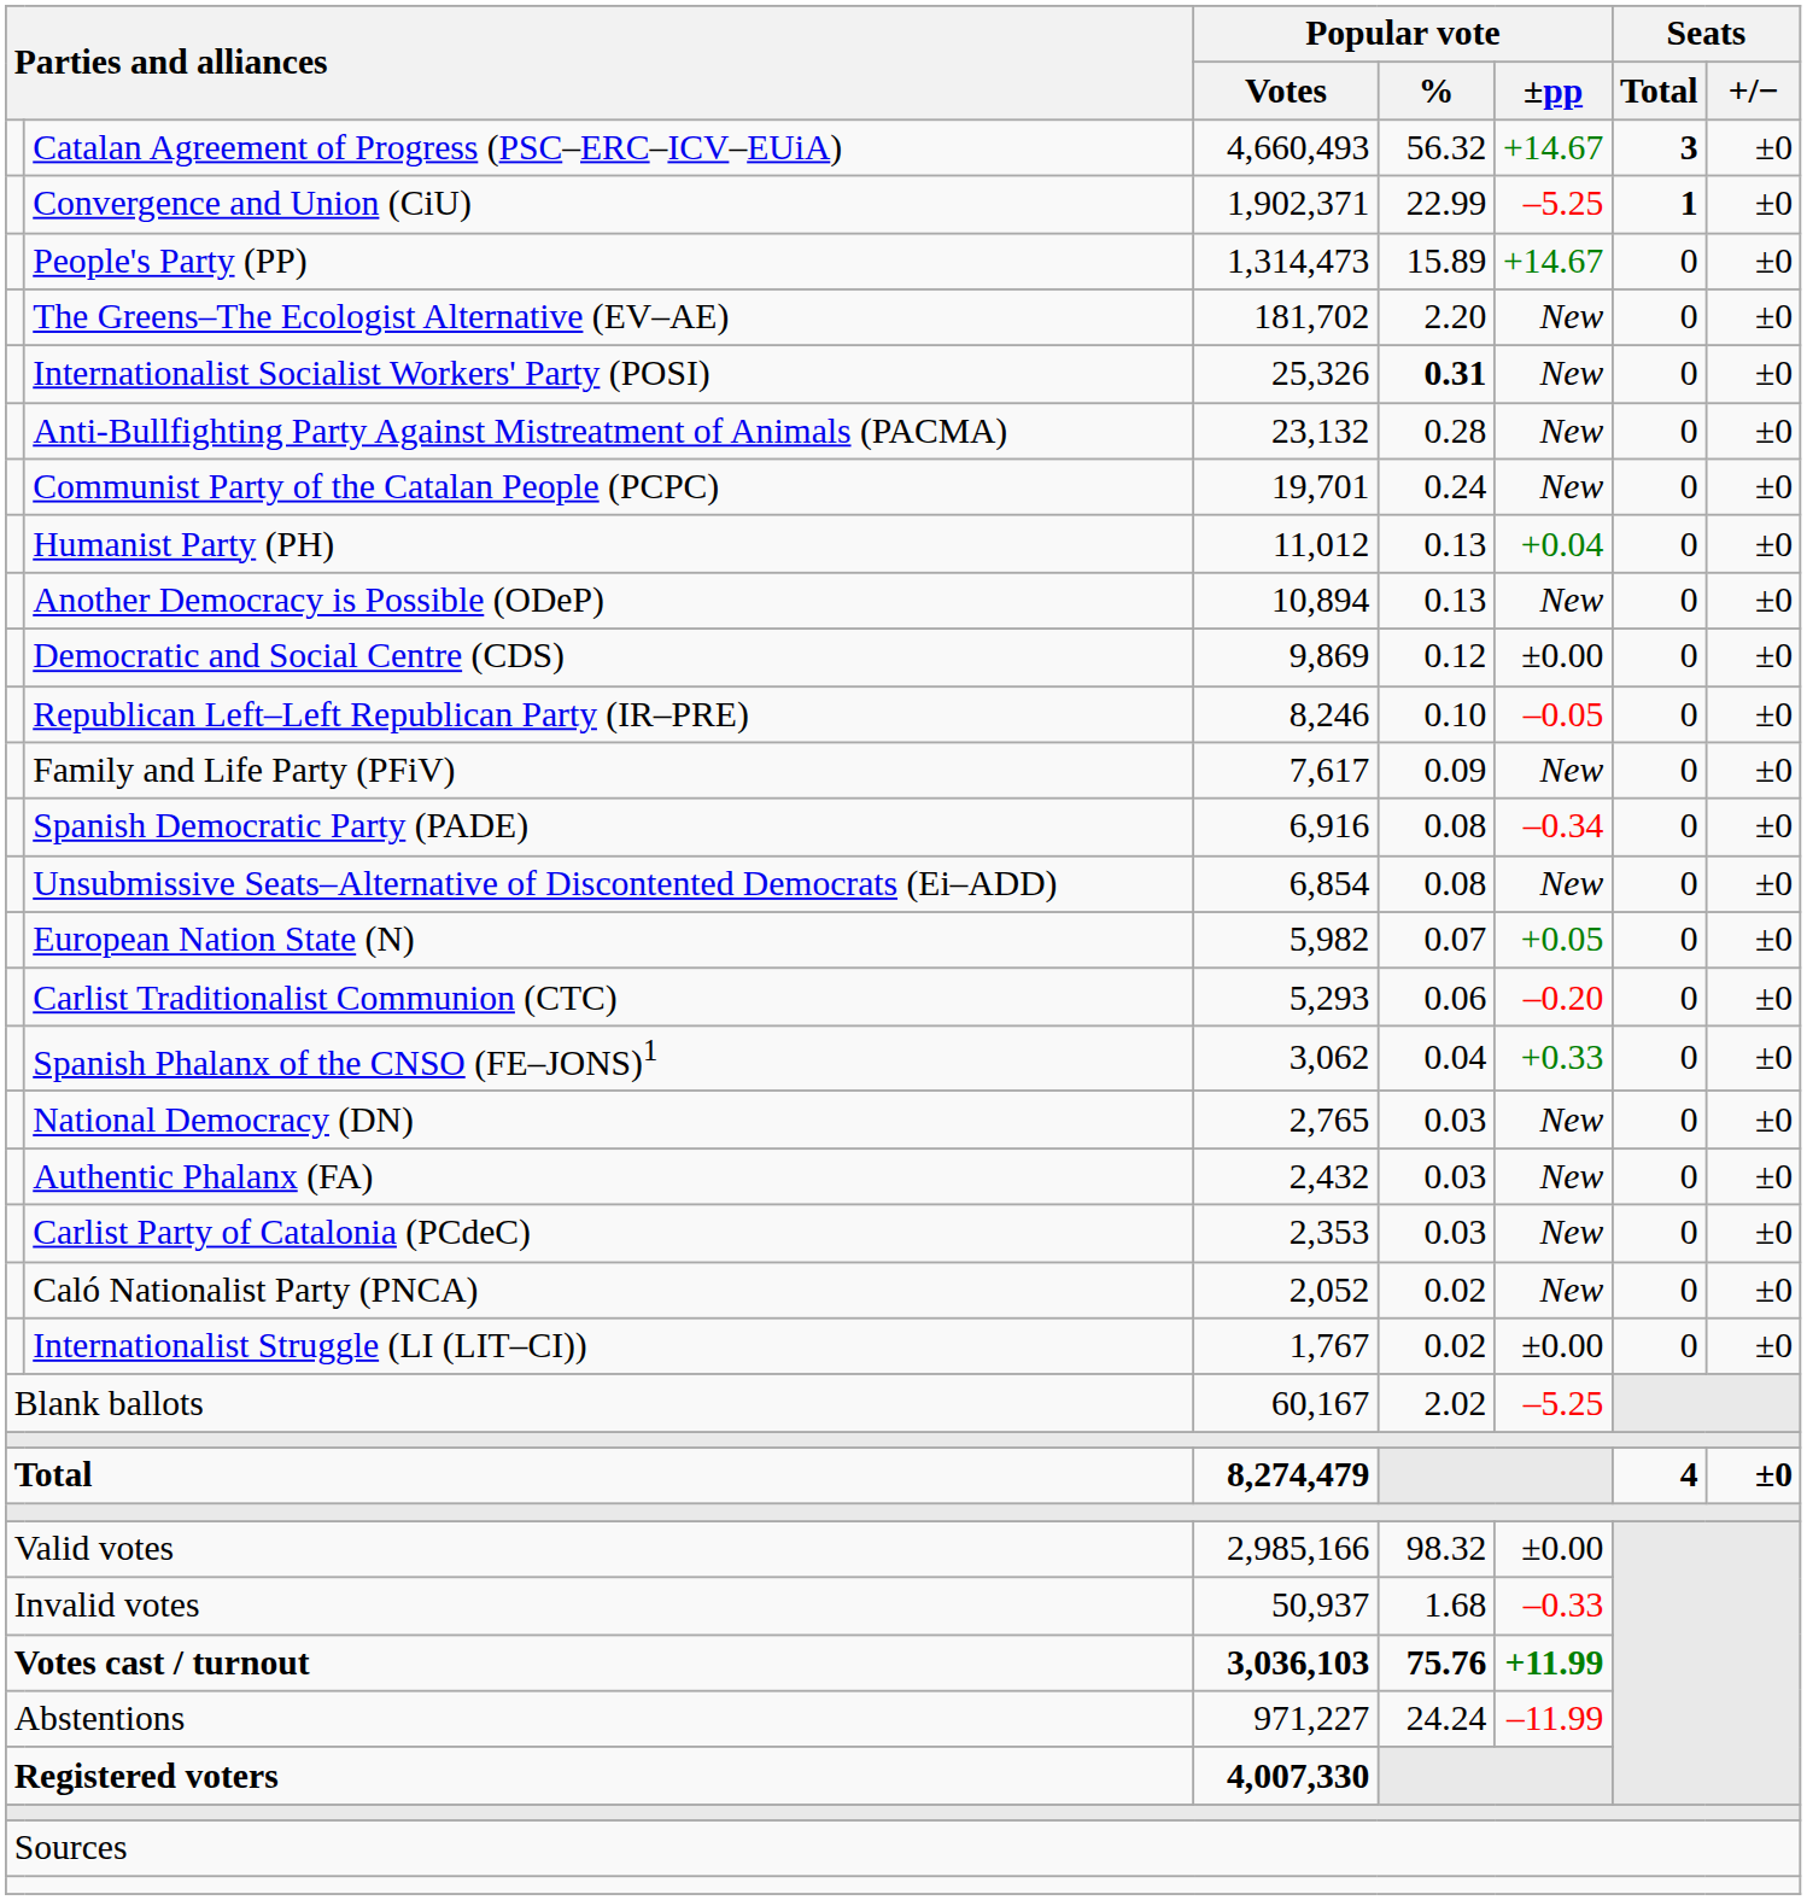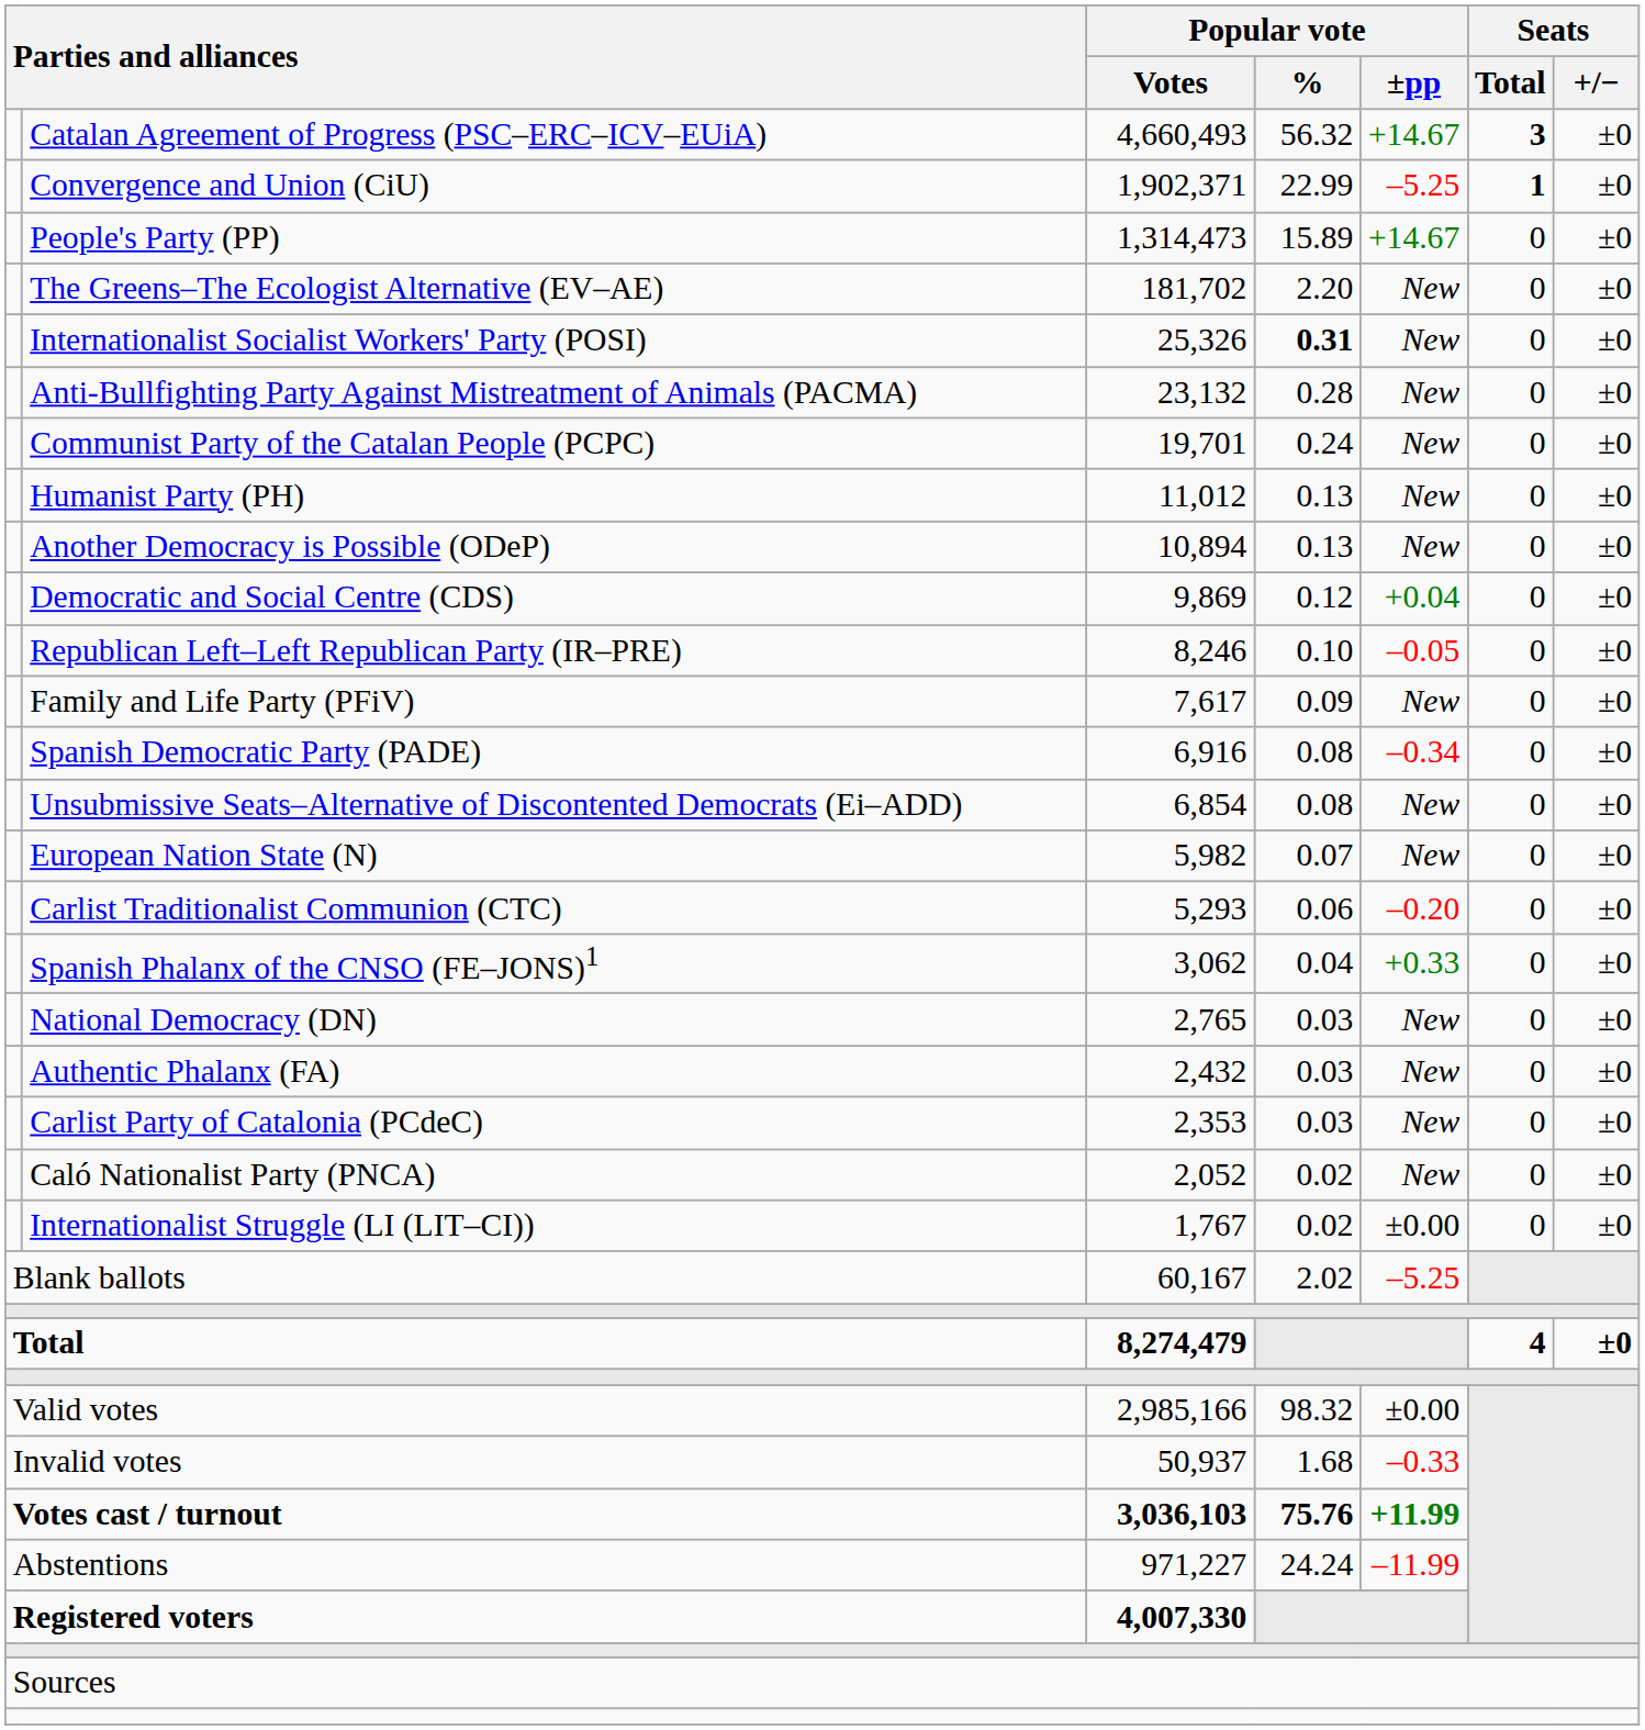Humanist Party (PH) | Popular vote / ±pp: +0.04 -> New
Democratic and Social Centre (CDS) | Popular vote / ±pp: ±0.00 -> +0.04
European Nation State (N) | Popular vote / ±pp: +0.05 -> New
